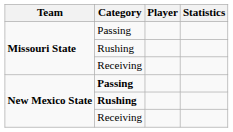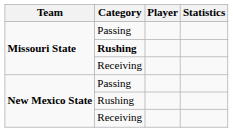Missouri State / Rushing | Category: normal -> bold
New Mexico State / Passing | Category: bold -> normal
New Mexico State / Rushing | Category: bold -> normal
